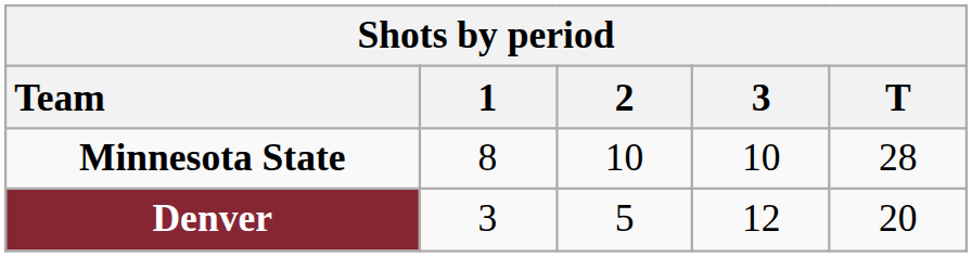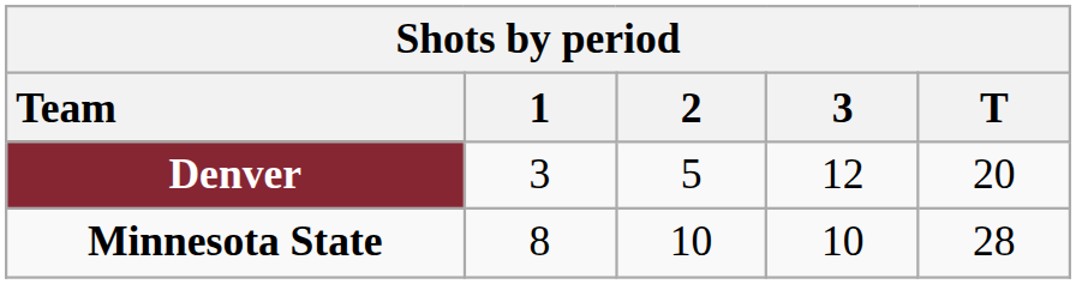rows swapped: Denver <-> Minnesota State
